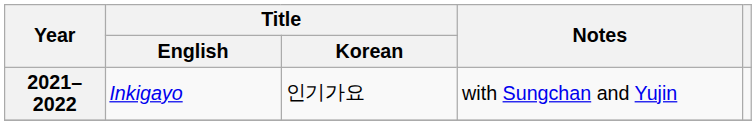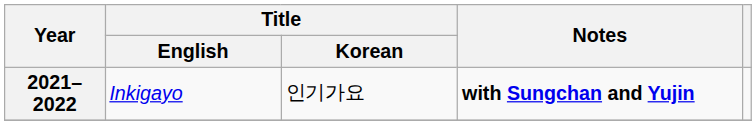2021–2022 | Notes: normal -> bold
